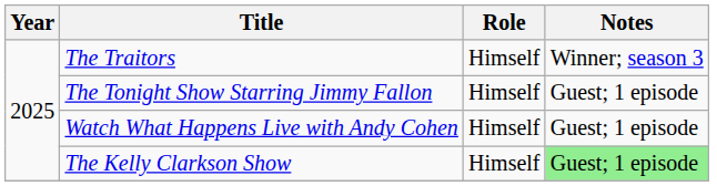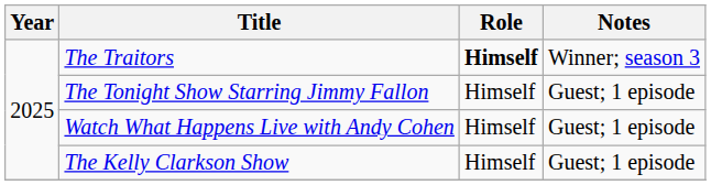The Traitors | Role: normal -> bold
The Kelly Clarkson Show | Notes: lightgreen background -> no background
